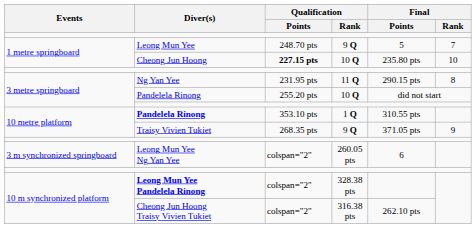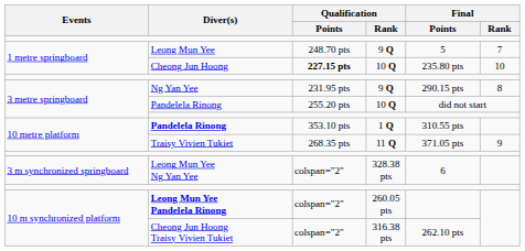Ng Yan Yee | Qualification / Rank: 11 Q -> 9 Q
Traisy Vivien Tukiet | Qualification / Rank: 9 Q -> 11 Q
Leong Mun Yee Ng Yan Yee | Qualification / Rank: 260.05 pts -> 328.38 pts
Leong Mun Yee Pandelela Rinong | Qualification / Rank: 328.38 pts -> 260.05 pts
